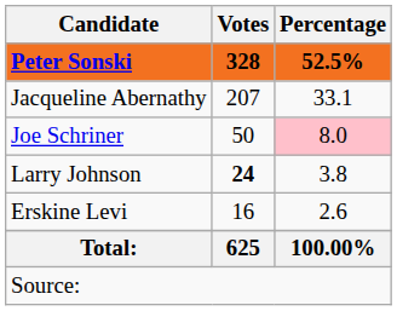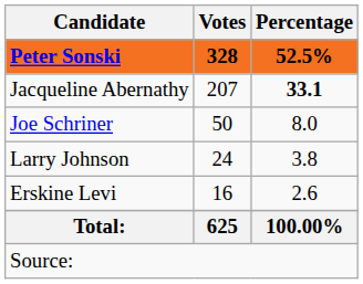Jacqueline Abernathy | Percentage: normal -> bold
Joe Schriner | Percentage: pink background -> no background
Larry Johnson | Votes: bold -> normal
